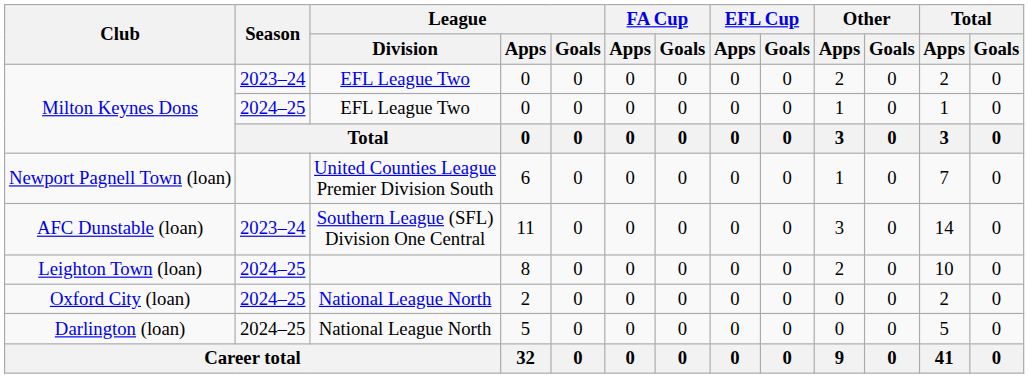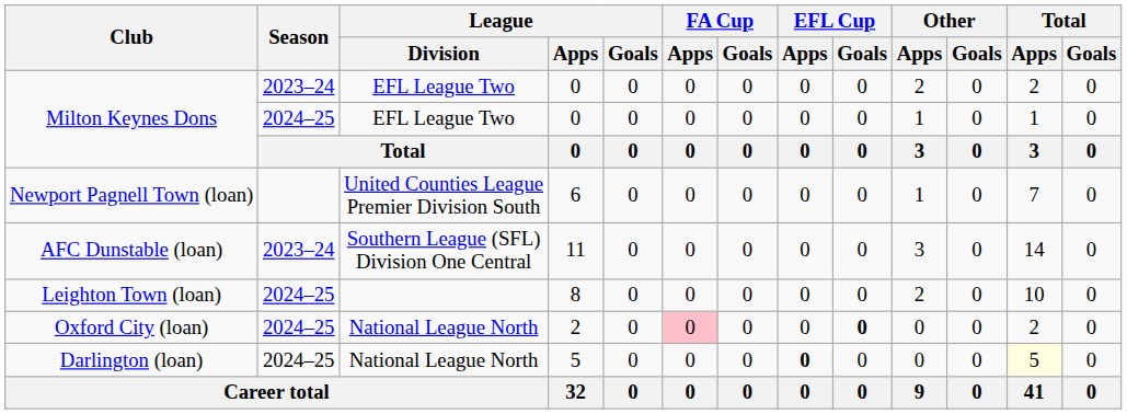Oxford City (loan) | FA Cup / Apps: no background -> pink background
Oxford City (loan) | EFL Cup / Goals: normal -> bold
Darlington (loan) | EFL Cup / Apps: normal -> bold
Darlington (loan) | Total / Apps: no background -> lightyellow background
